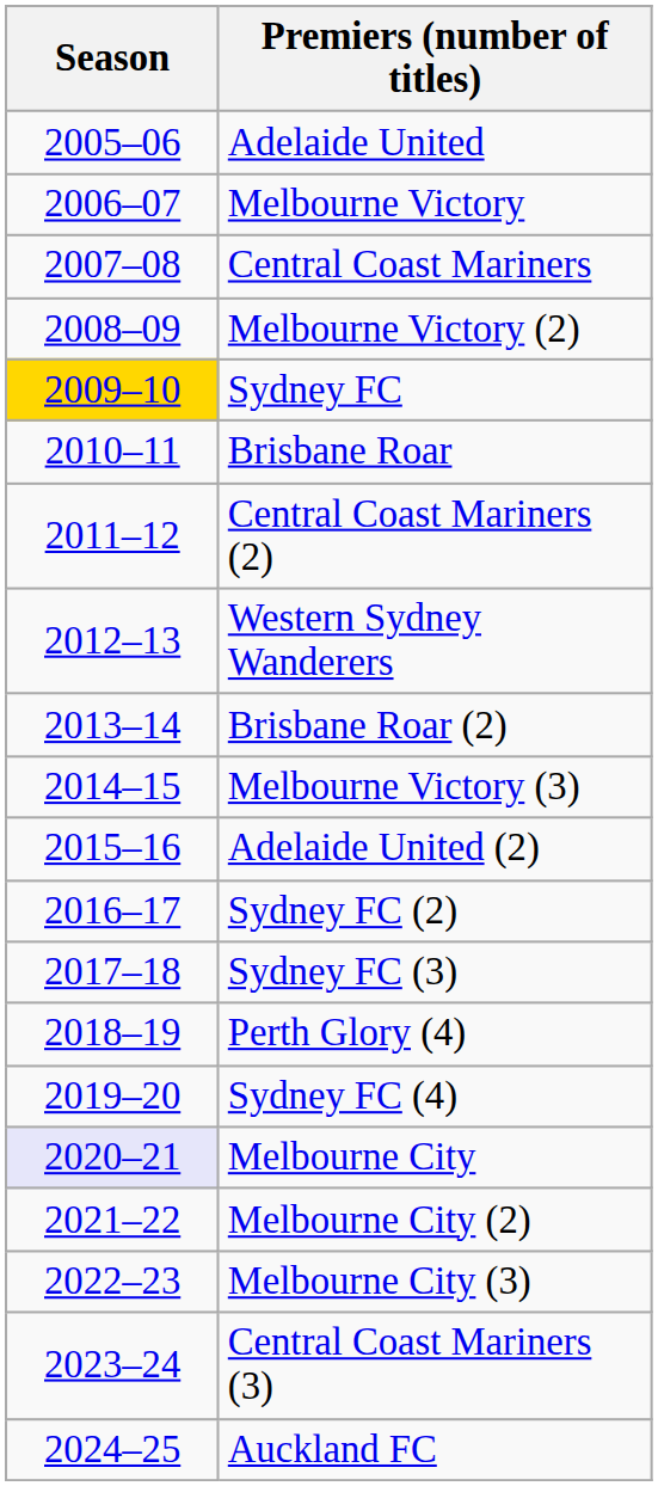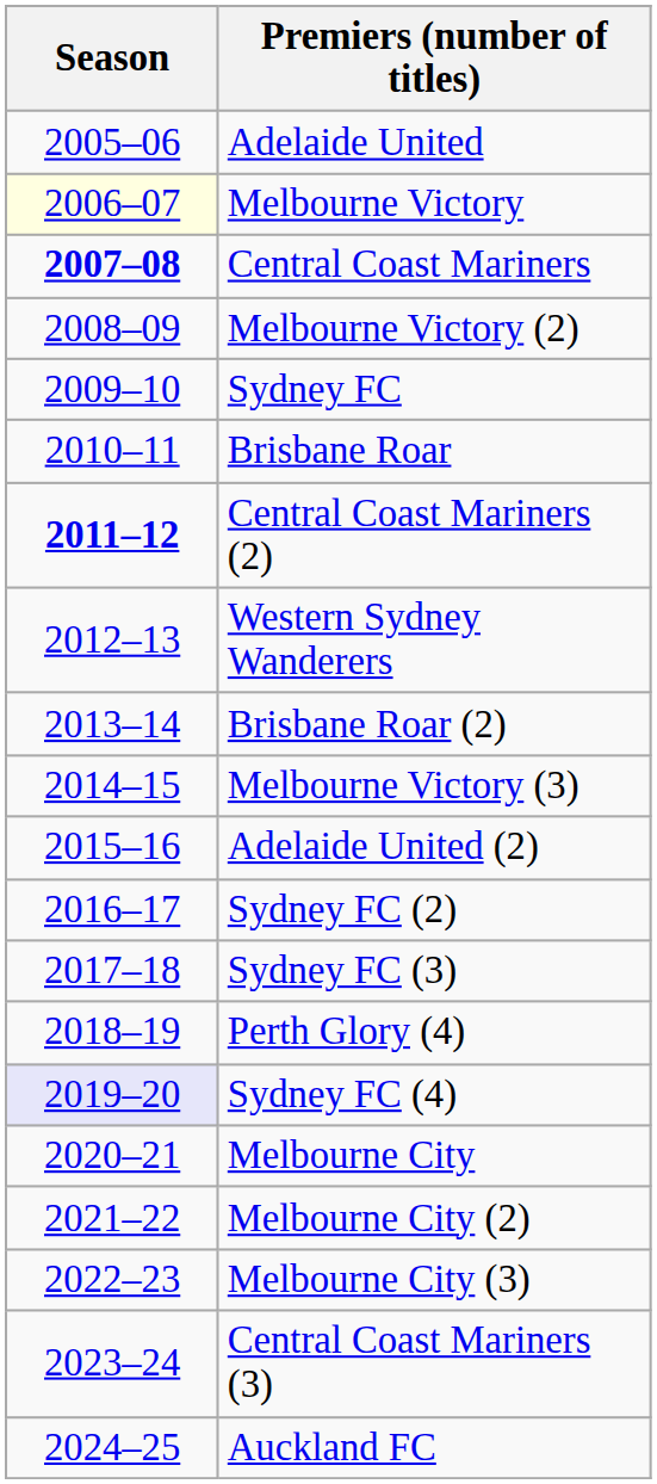Melbourne Victory | Season: no background -> lightyellow background
Central Coast Mariners | Season: normal -> bold
Sydney FC | Season: gold background -> no background
Central Coast Mariners (2) | Season: normal -> bold
Sydney FC (4) | Season: no background -> lavender background
Melbourne City | Season: lavender background -> no background
